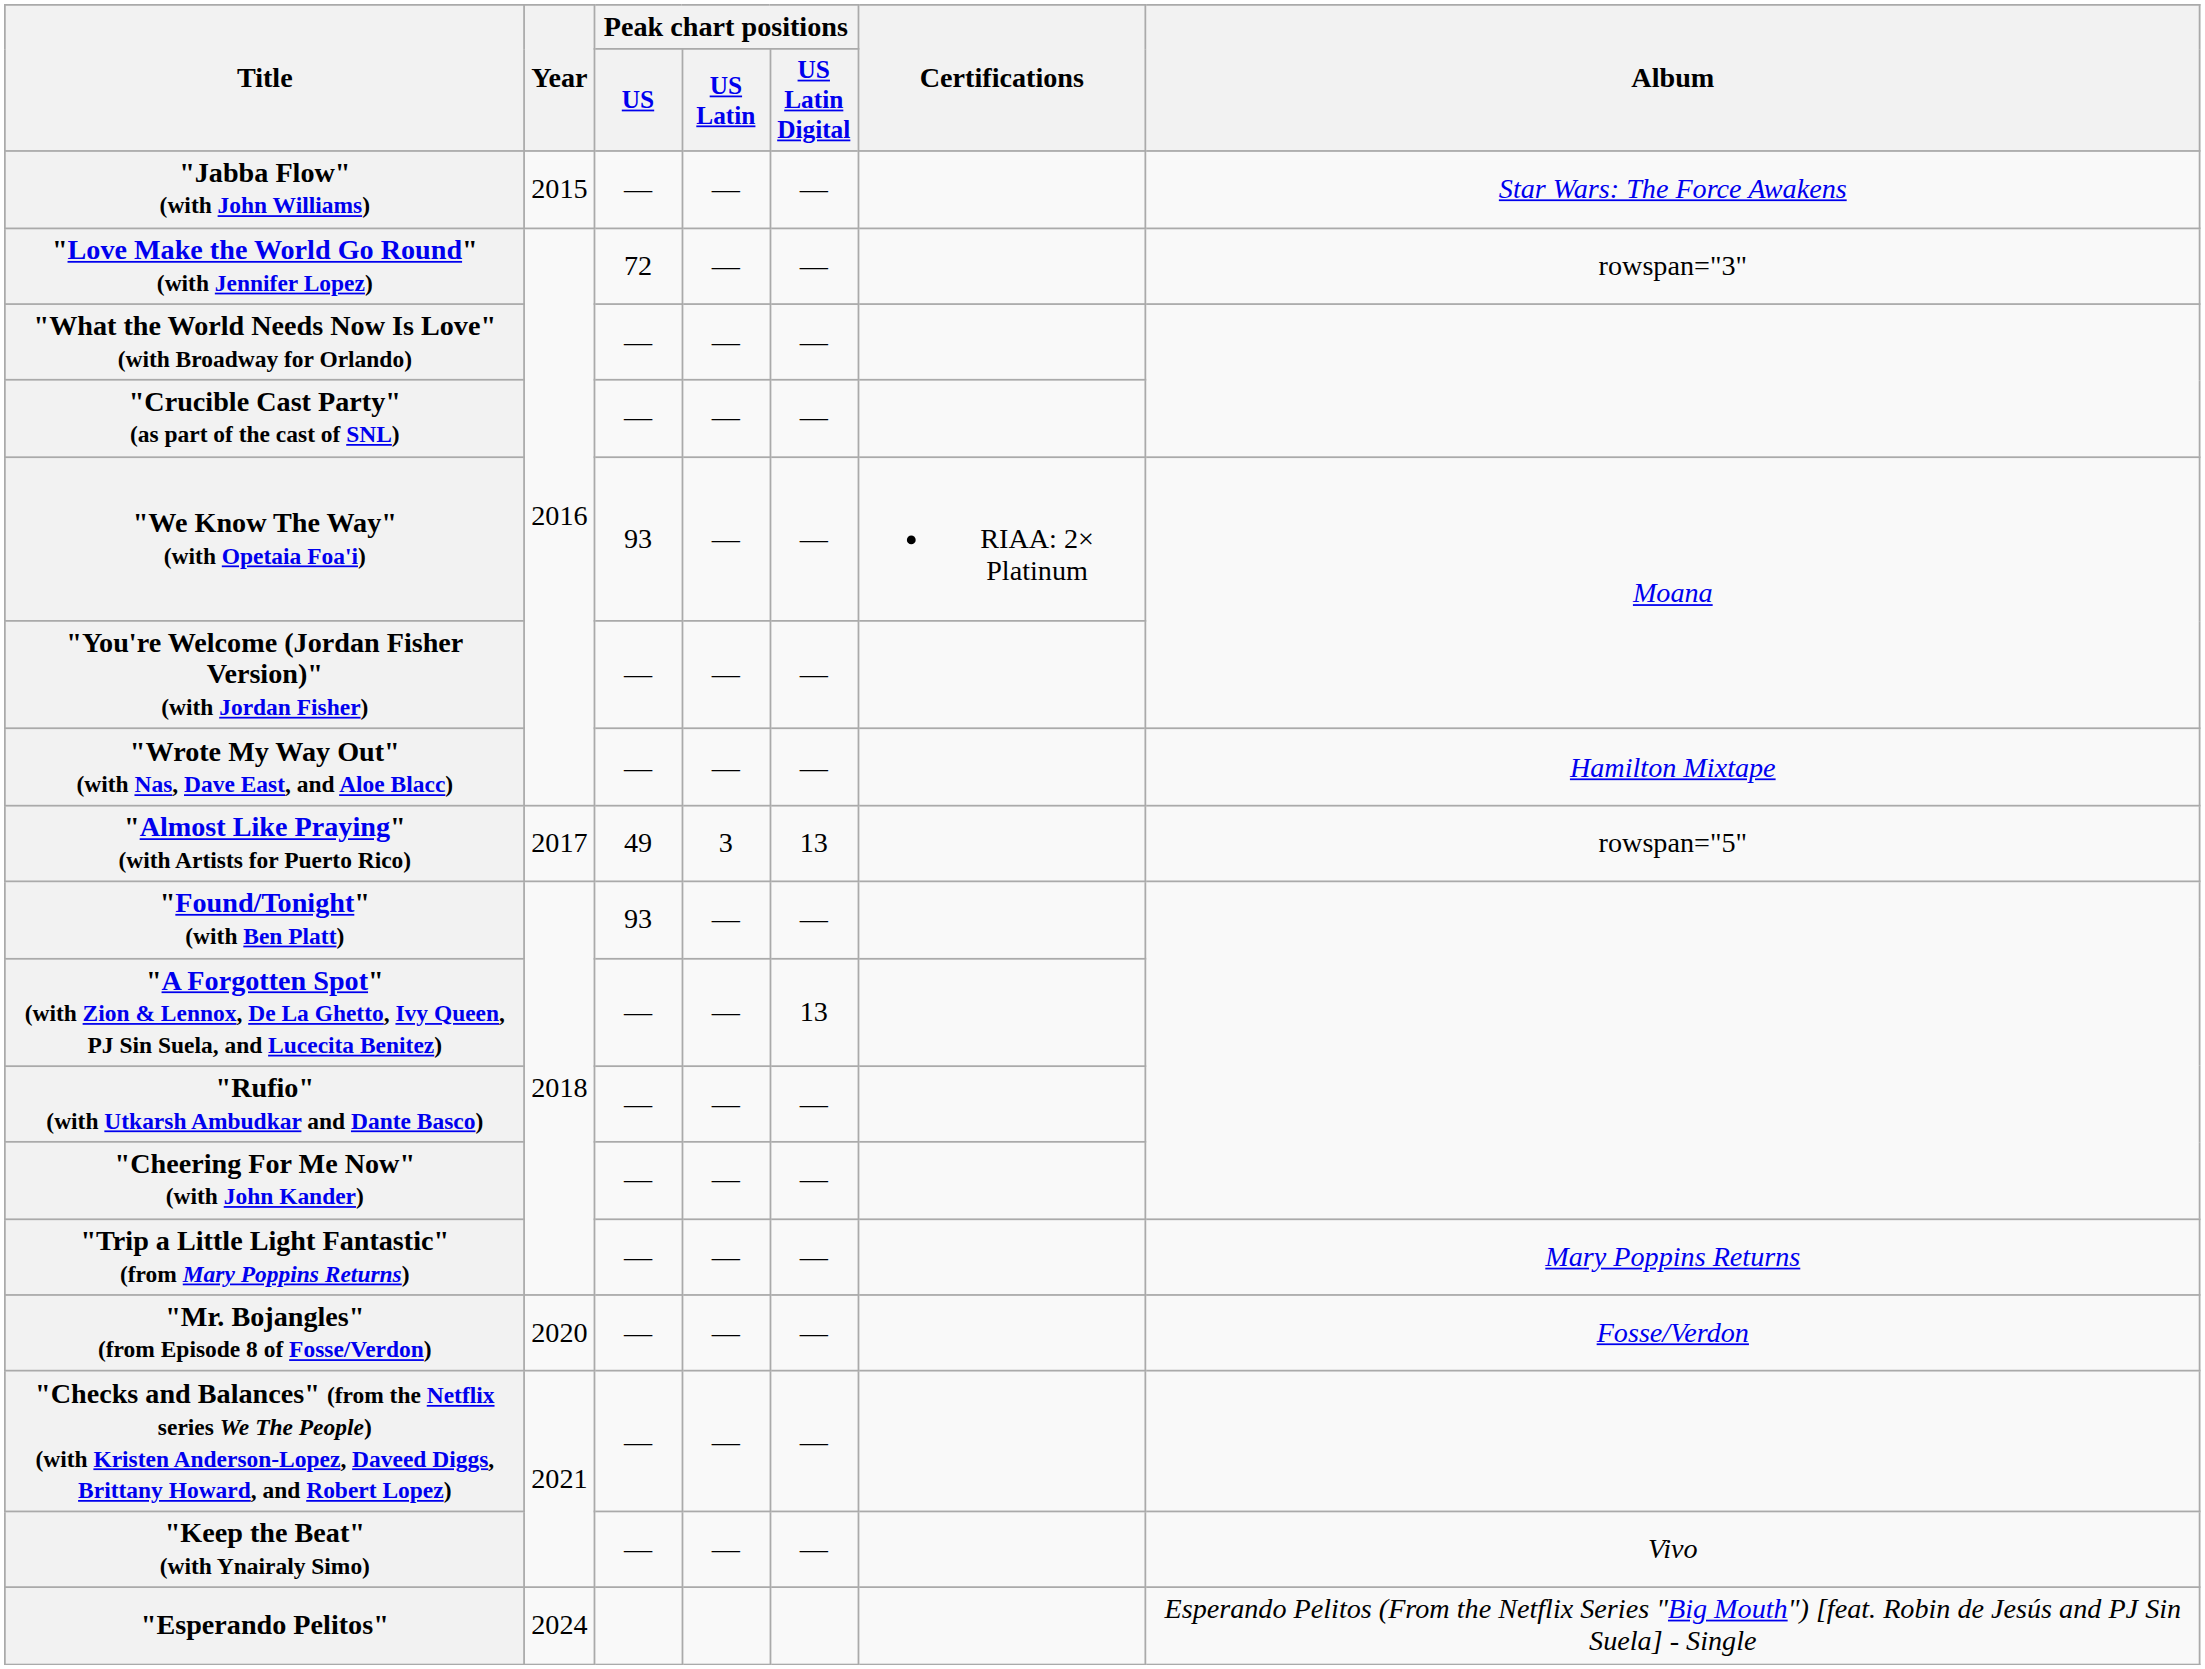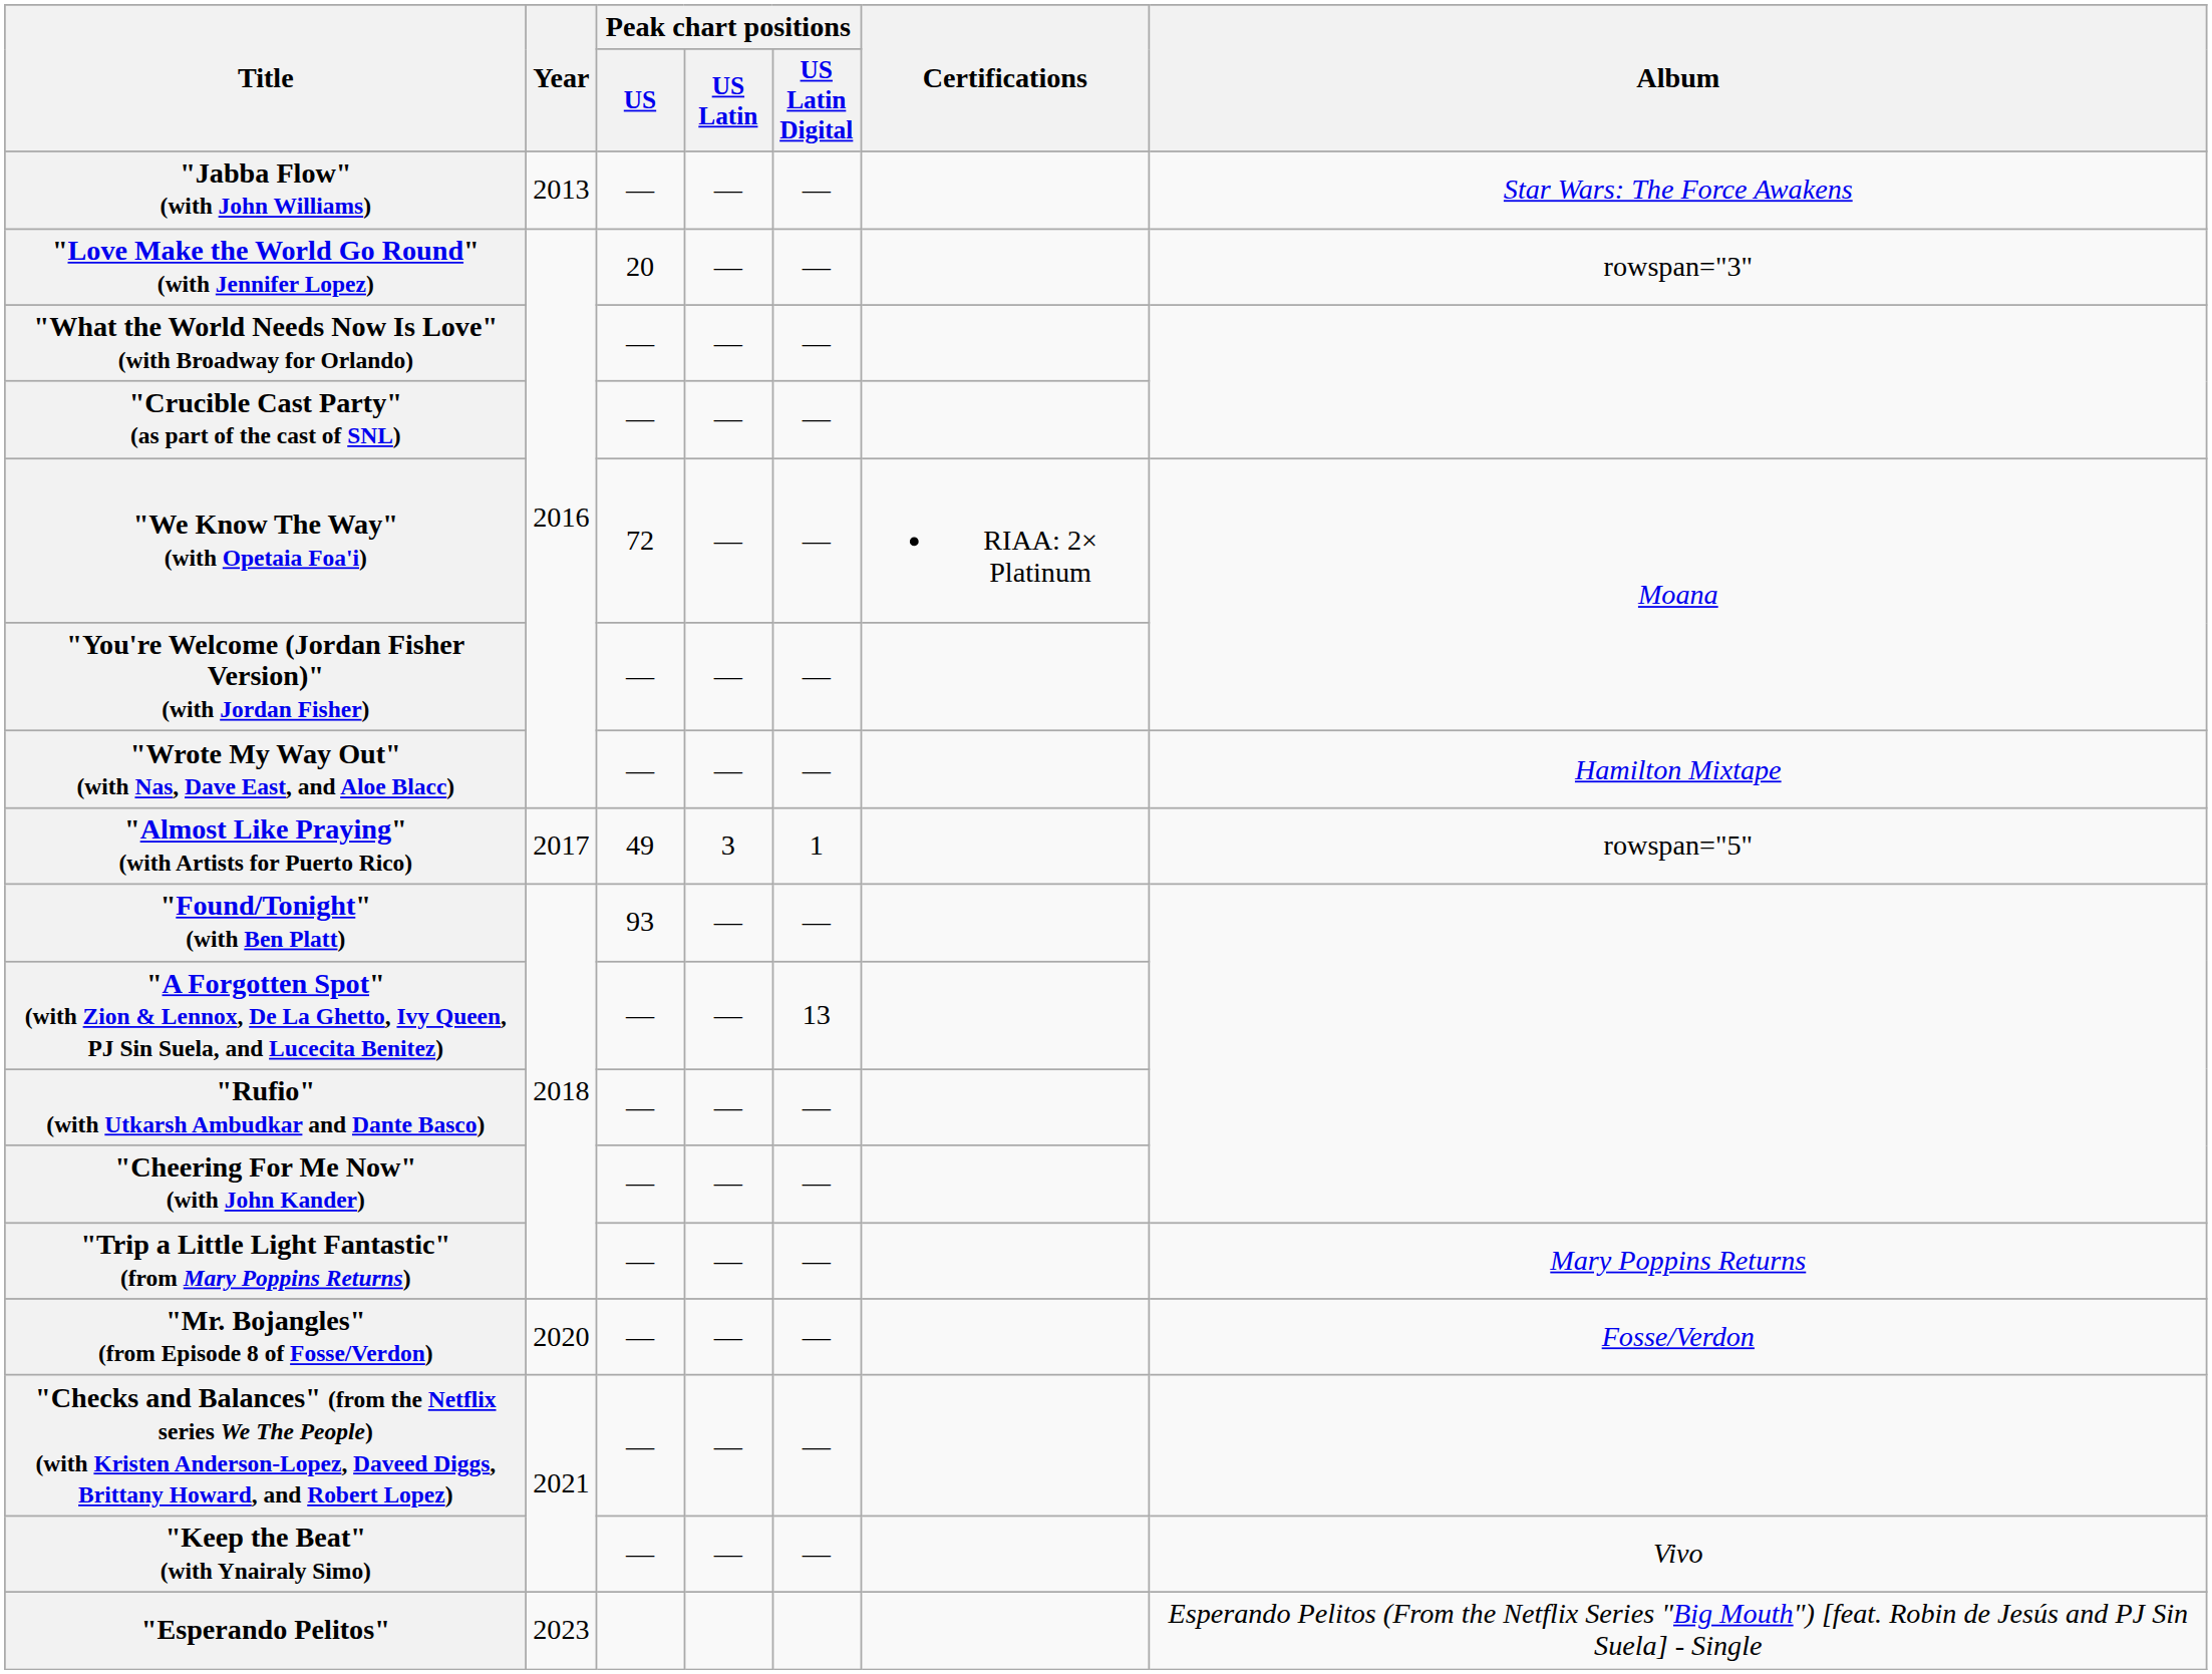"Jabba Flow" (with John Williams) | Year: 2015 -> 2013
"Love Make the World Go Round" (with Jennifer Lopez) | Peak chart positions / US: 72 -> 20
"We Know The Way" (with Opetaia Foa'i) | Peak chart positions / US: 93 -> 72
"Almost Like Praying" (with Artists for Puerto Rico) | Peak chart positions / US Latin Digital: 13 -> 1
"Esperando Pelitos" | Year: 2024 -> 2023
